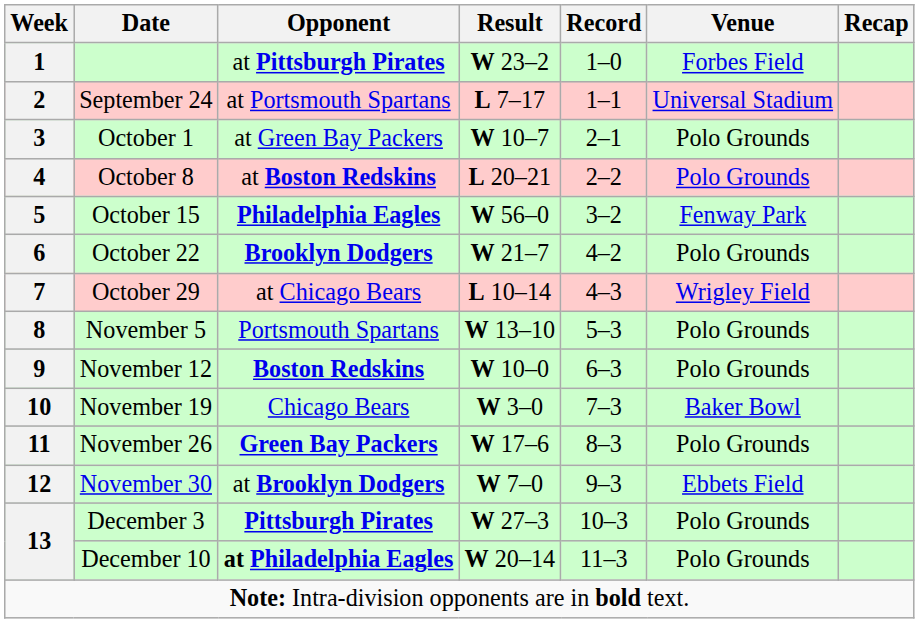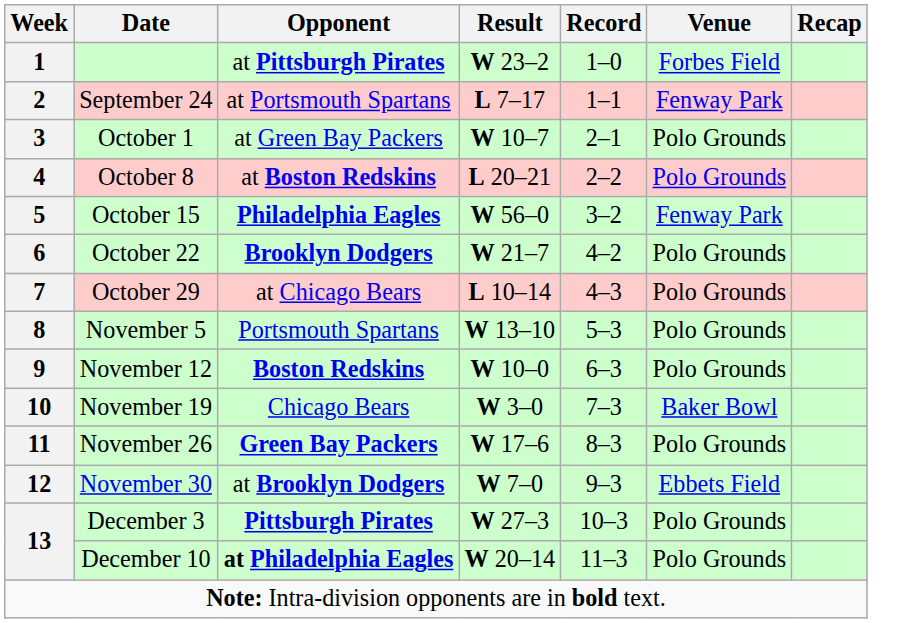2 | Venue: Universal Stadium -> Fenway Park
7 | Venue: Wrigley Field -> Polo Grounds
